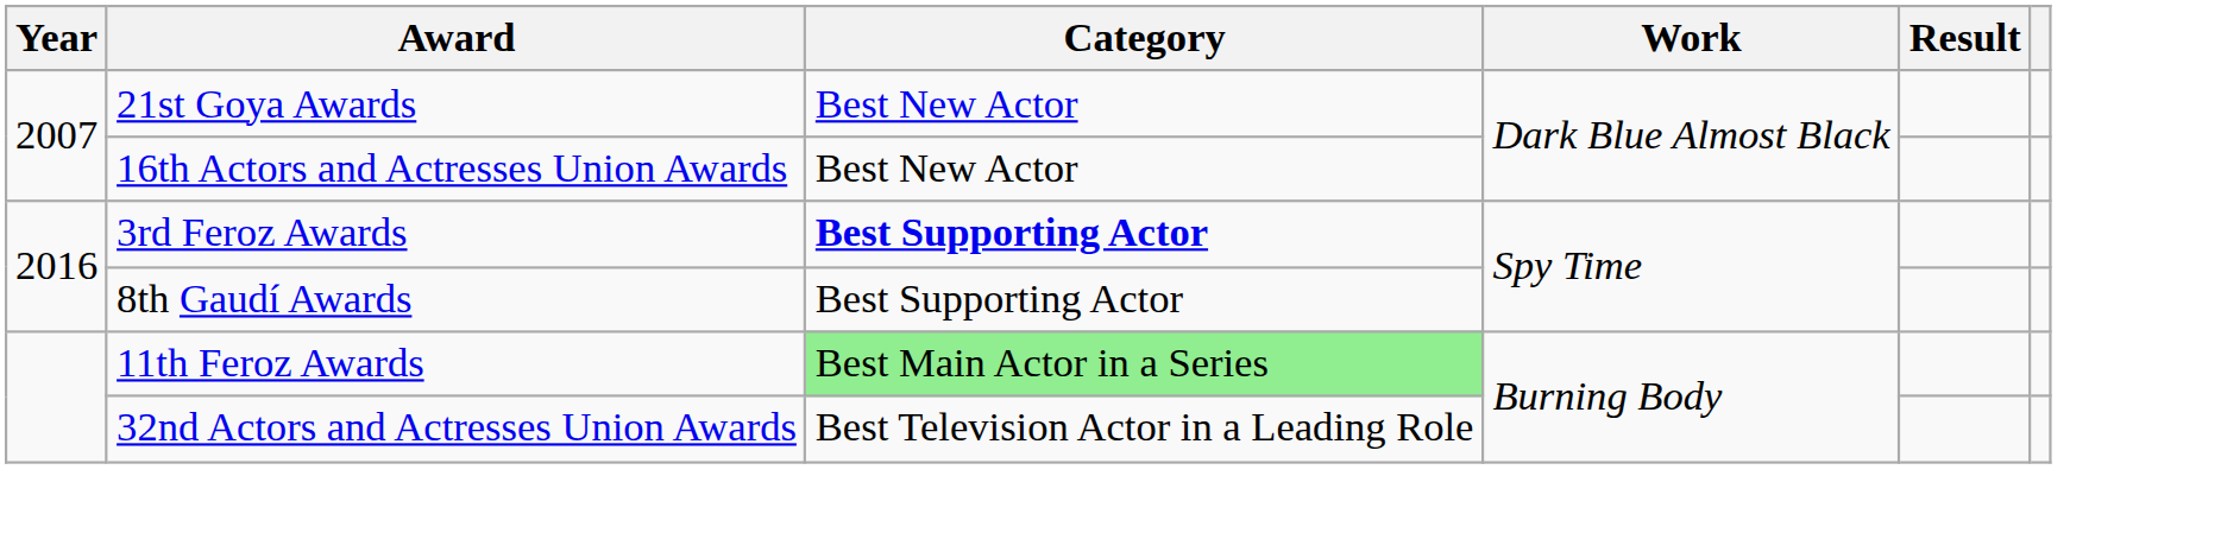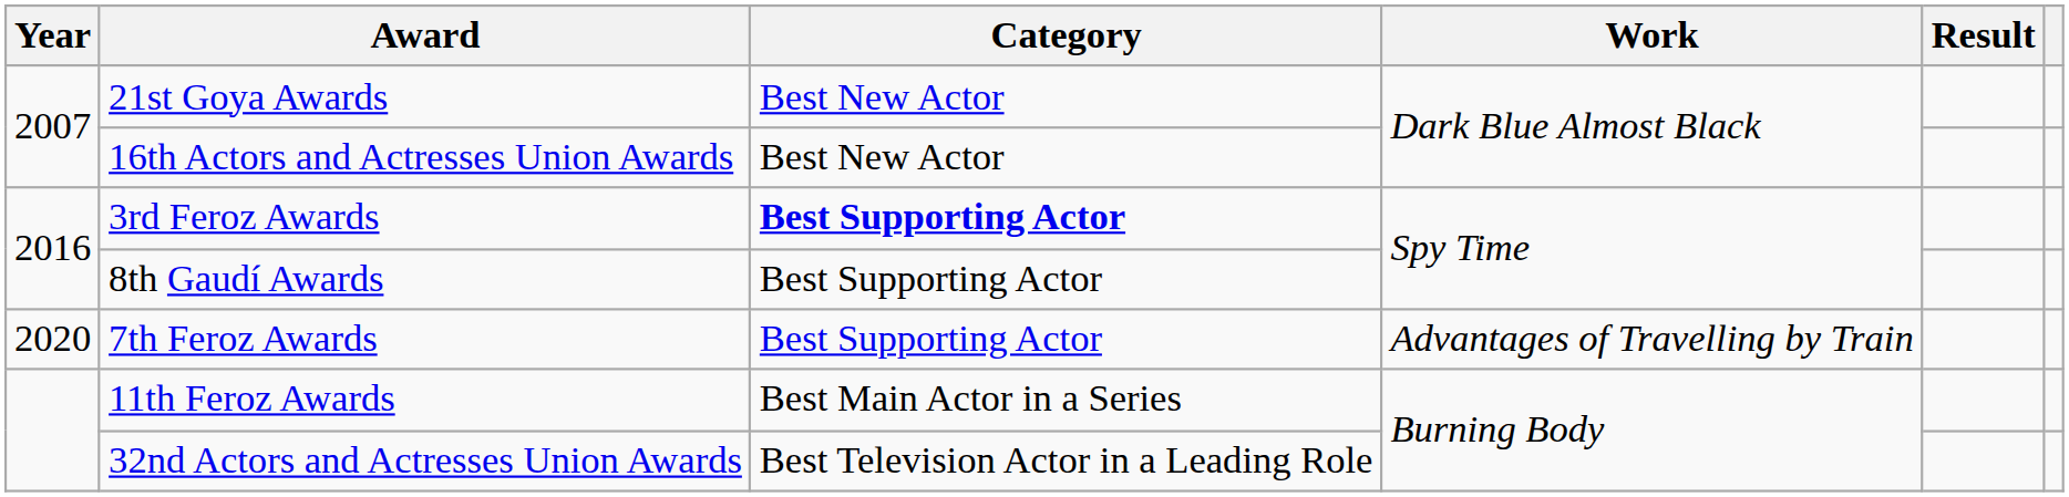+ row: 2020 | 7th Feroz Awards | Best Supporting Actor | Advantages of Travelling by Train
11th Feroz Awards | Category: lightgreen background -> no background
